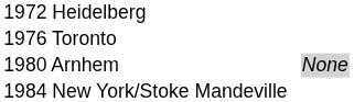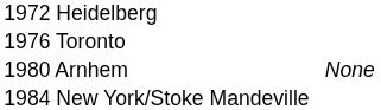1980 Arnhem | column 2: lightgrey background -> no background
